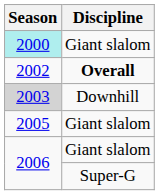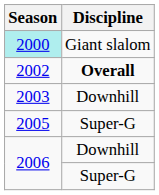row 4 | Season: lightgrey background -> no background
row 5 | Discipline: Giant slalom -> Super-G
row 6 | Discipline: Giant slalom -> Downhill
